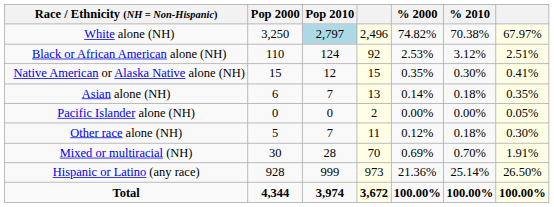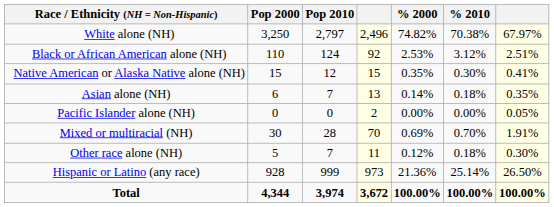White alone (NH) | Pop 2010: lightblue background -> no background
rows swapped: Other race alone (NH) <-> Mixed or multiracial (NH)
